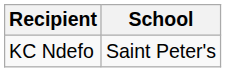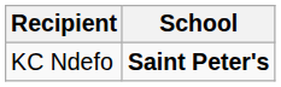KC Ndefo | School: normal -> bold
